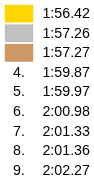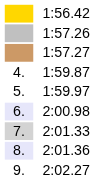2:00.98 | column 1: no background -> lavender background
2:01.33 | column 1: no background -> lightgrey background
2:01.36 | column 1: no background -> lavender background
